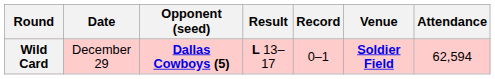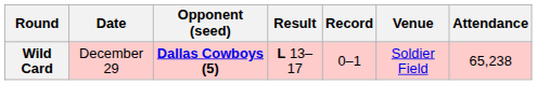Wild Card | Venue: bold -> normal
Wild Card | Attendance: 62,594 -> 65,238
